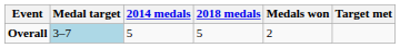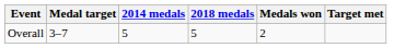row 2 | Event: bold -> normal
row 2 | Medal target: lightblue background -> no background
